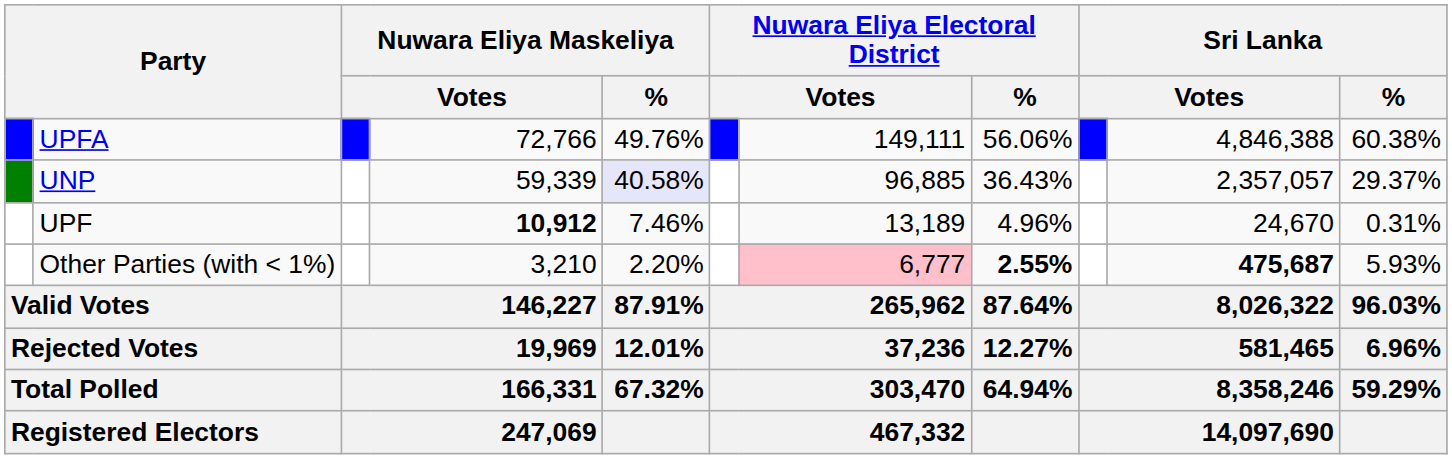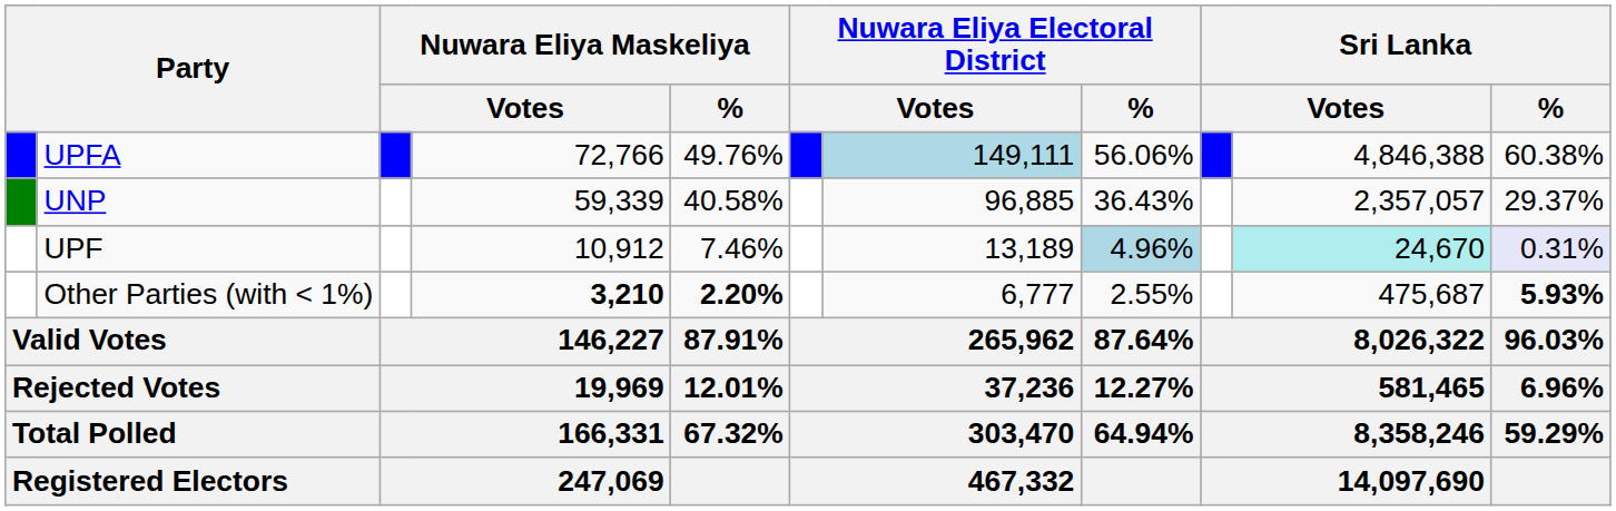UPFA | column 7: no background -> lightblue background
UNP | Nuwara Eliya Maskeliya / %: lavender background -> no background
UPF | column 4: bold -> normal
UPF | Nuwara Eliya Electoral District / %: no background -> lightblue background
UPF | column 10: no background -> paleturquoise background
UPF | Sri Lanka / %: no background -> lavender background
Other Parties (with < 1%) | column 4: normal -> bold
Other Parties (with < 1%) | Nuwara Eliya Maskeliya / %: normal -> bold
Other Parties (with < 1%) | column 7: pink background -> no background
Other Parties (with < 1%) | Nuwara Eliya Electoral District / %: bold -> normal
Other Parties (with < 1%) | column 10: bold -> normal
Other Parties (with < 1%) | Sri Lanka / %: normal -> bold
